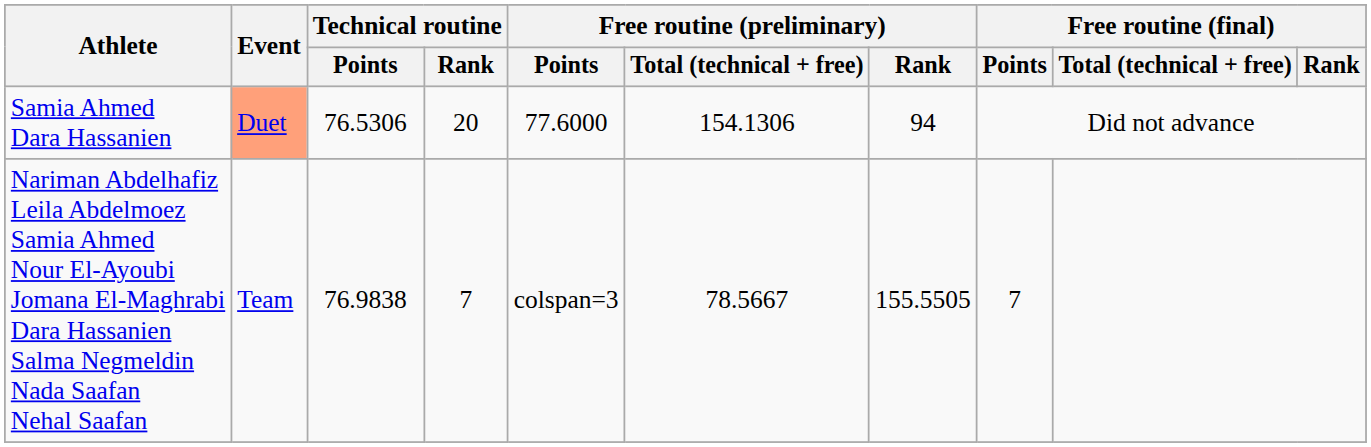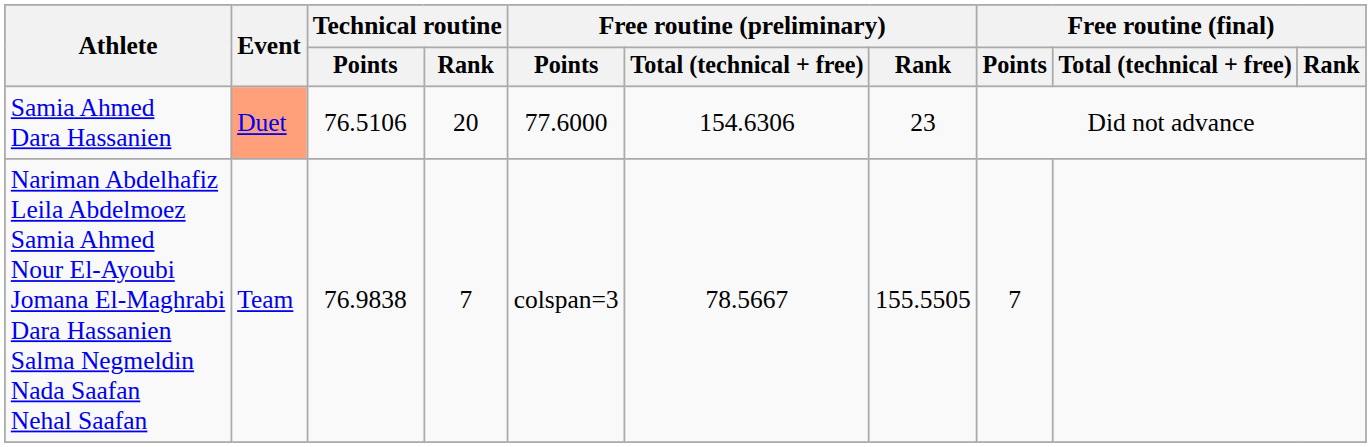Samia Ahmed Dara Hassanien | Technical routine / Points: 76.5306 -> 76.5106
Samia Ahmed Dara Hassanien | Free routine (preliminary) / Total (technical + free): 154.1306 -> 154.6306
Samia Ahmed Dara Hassanien | Free routine (preliminary) / Rank: 94 -> 23
